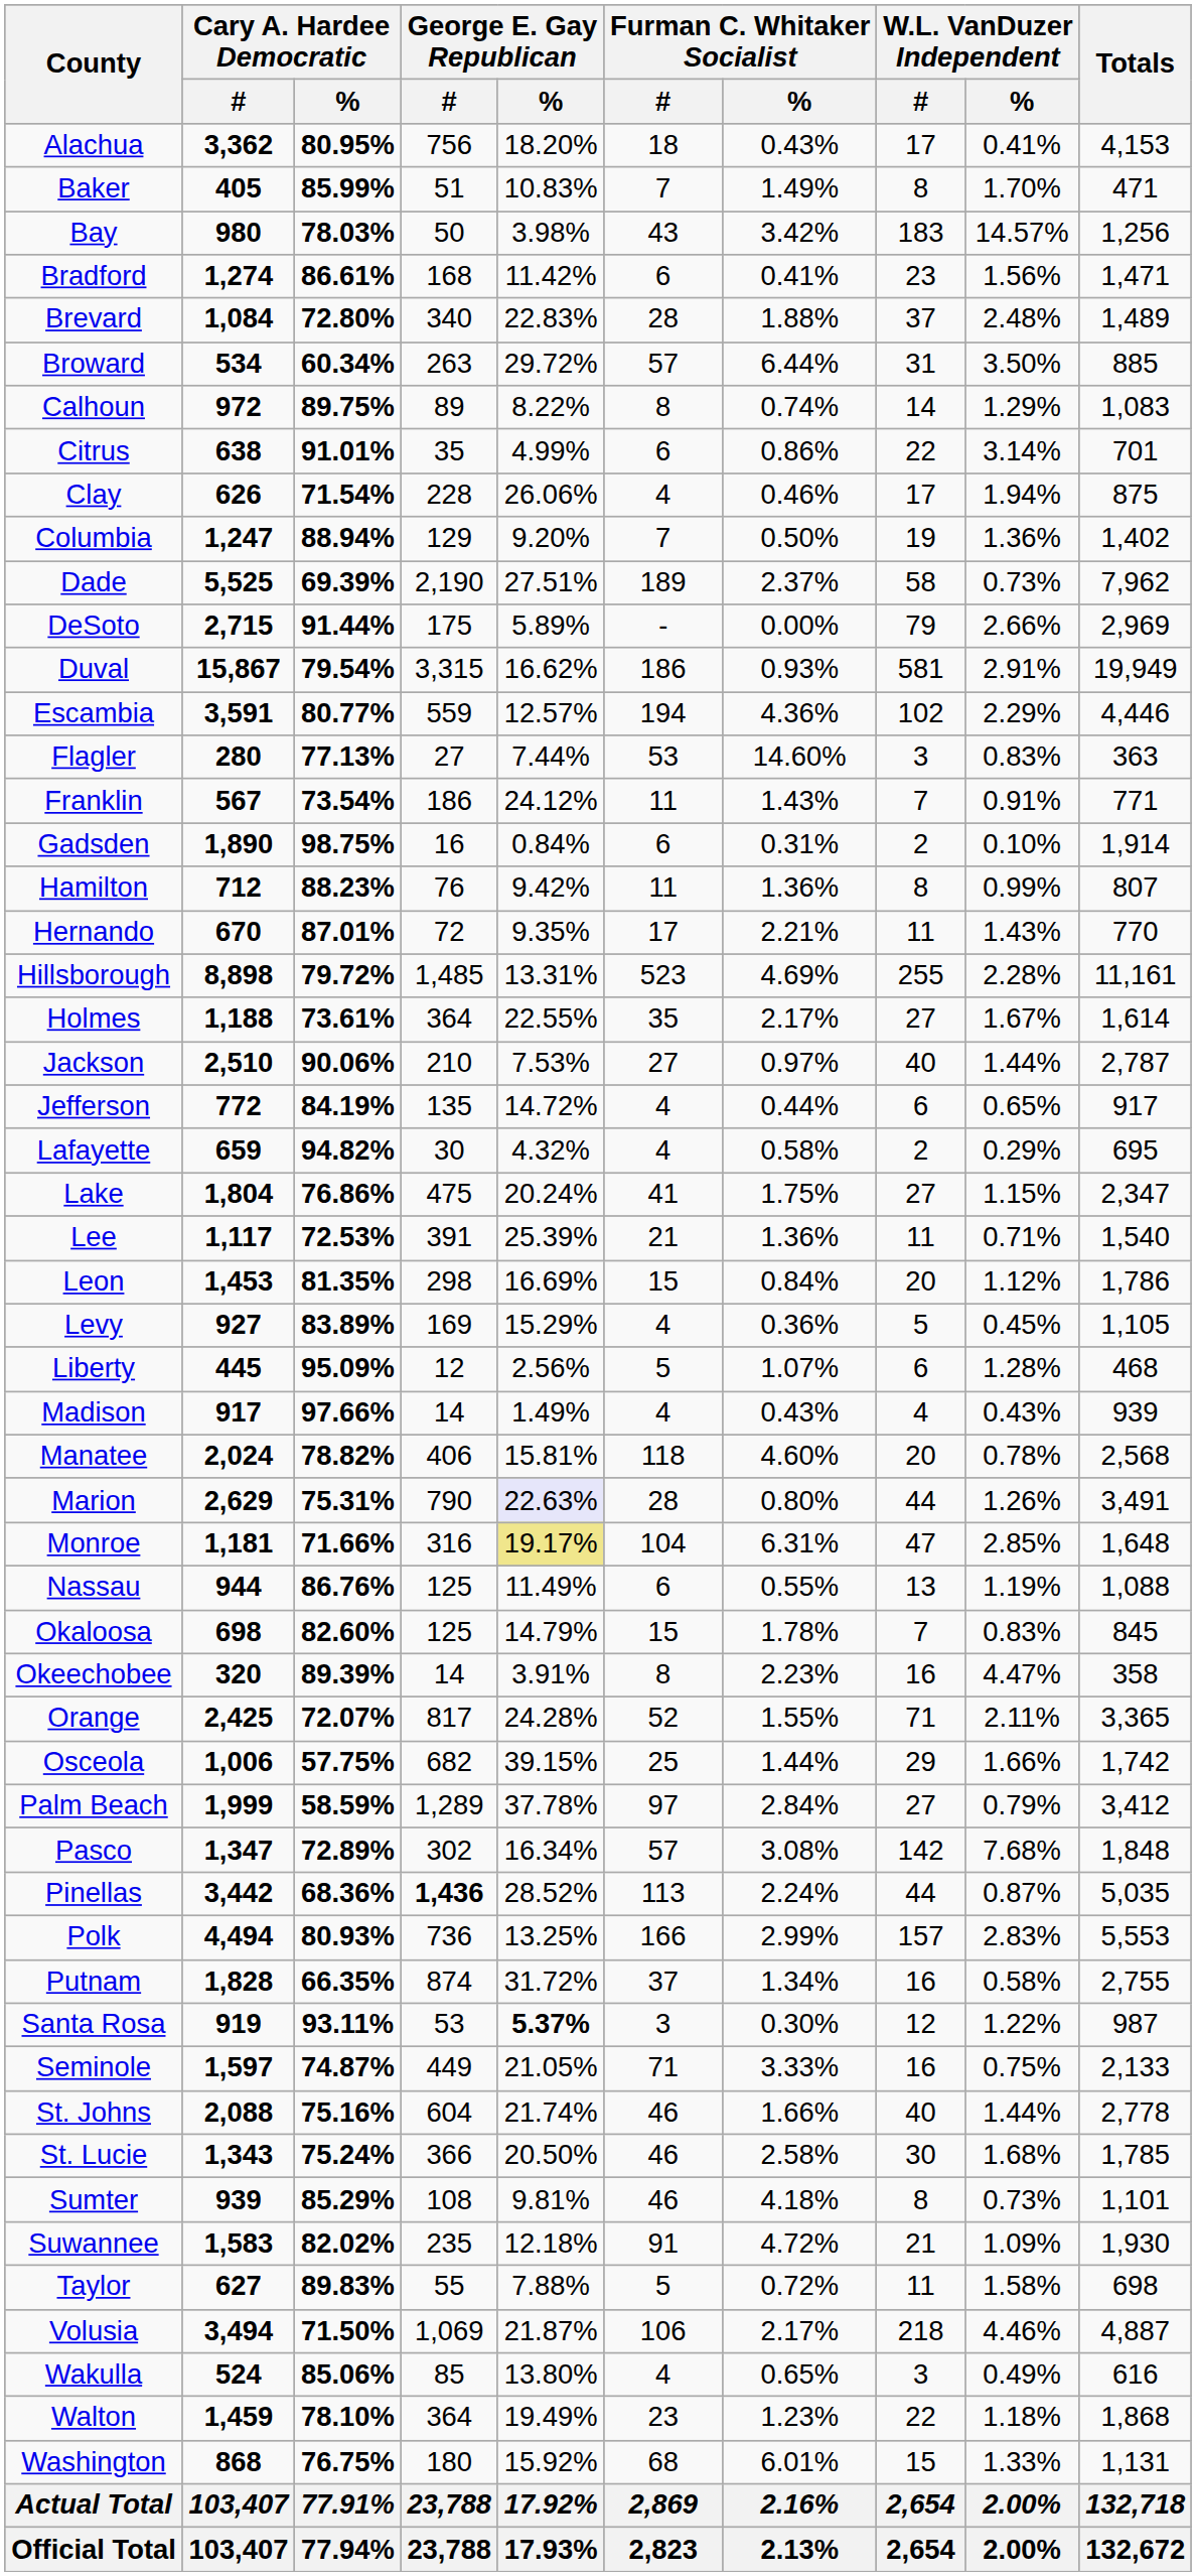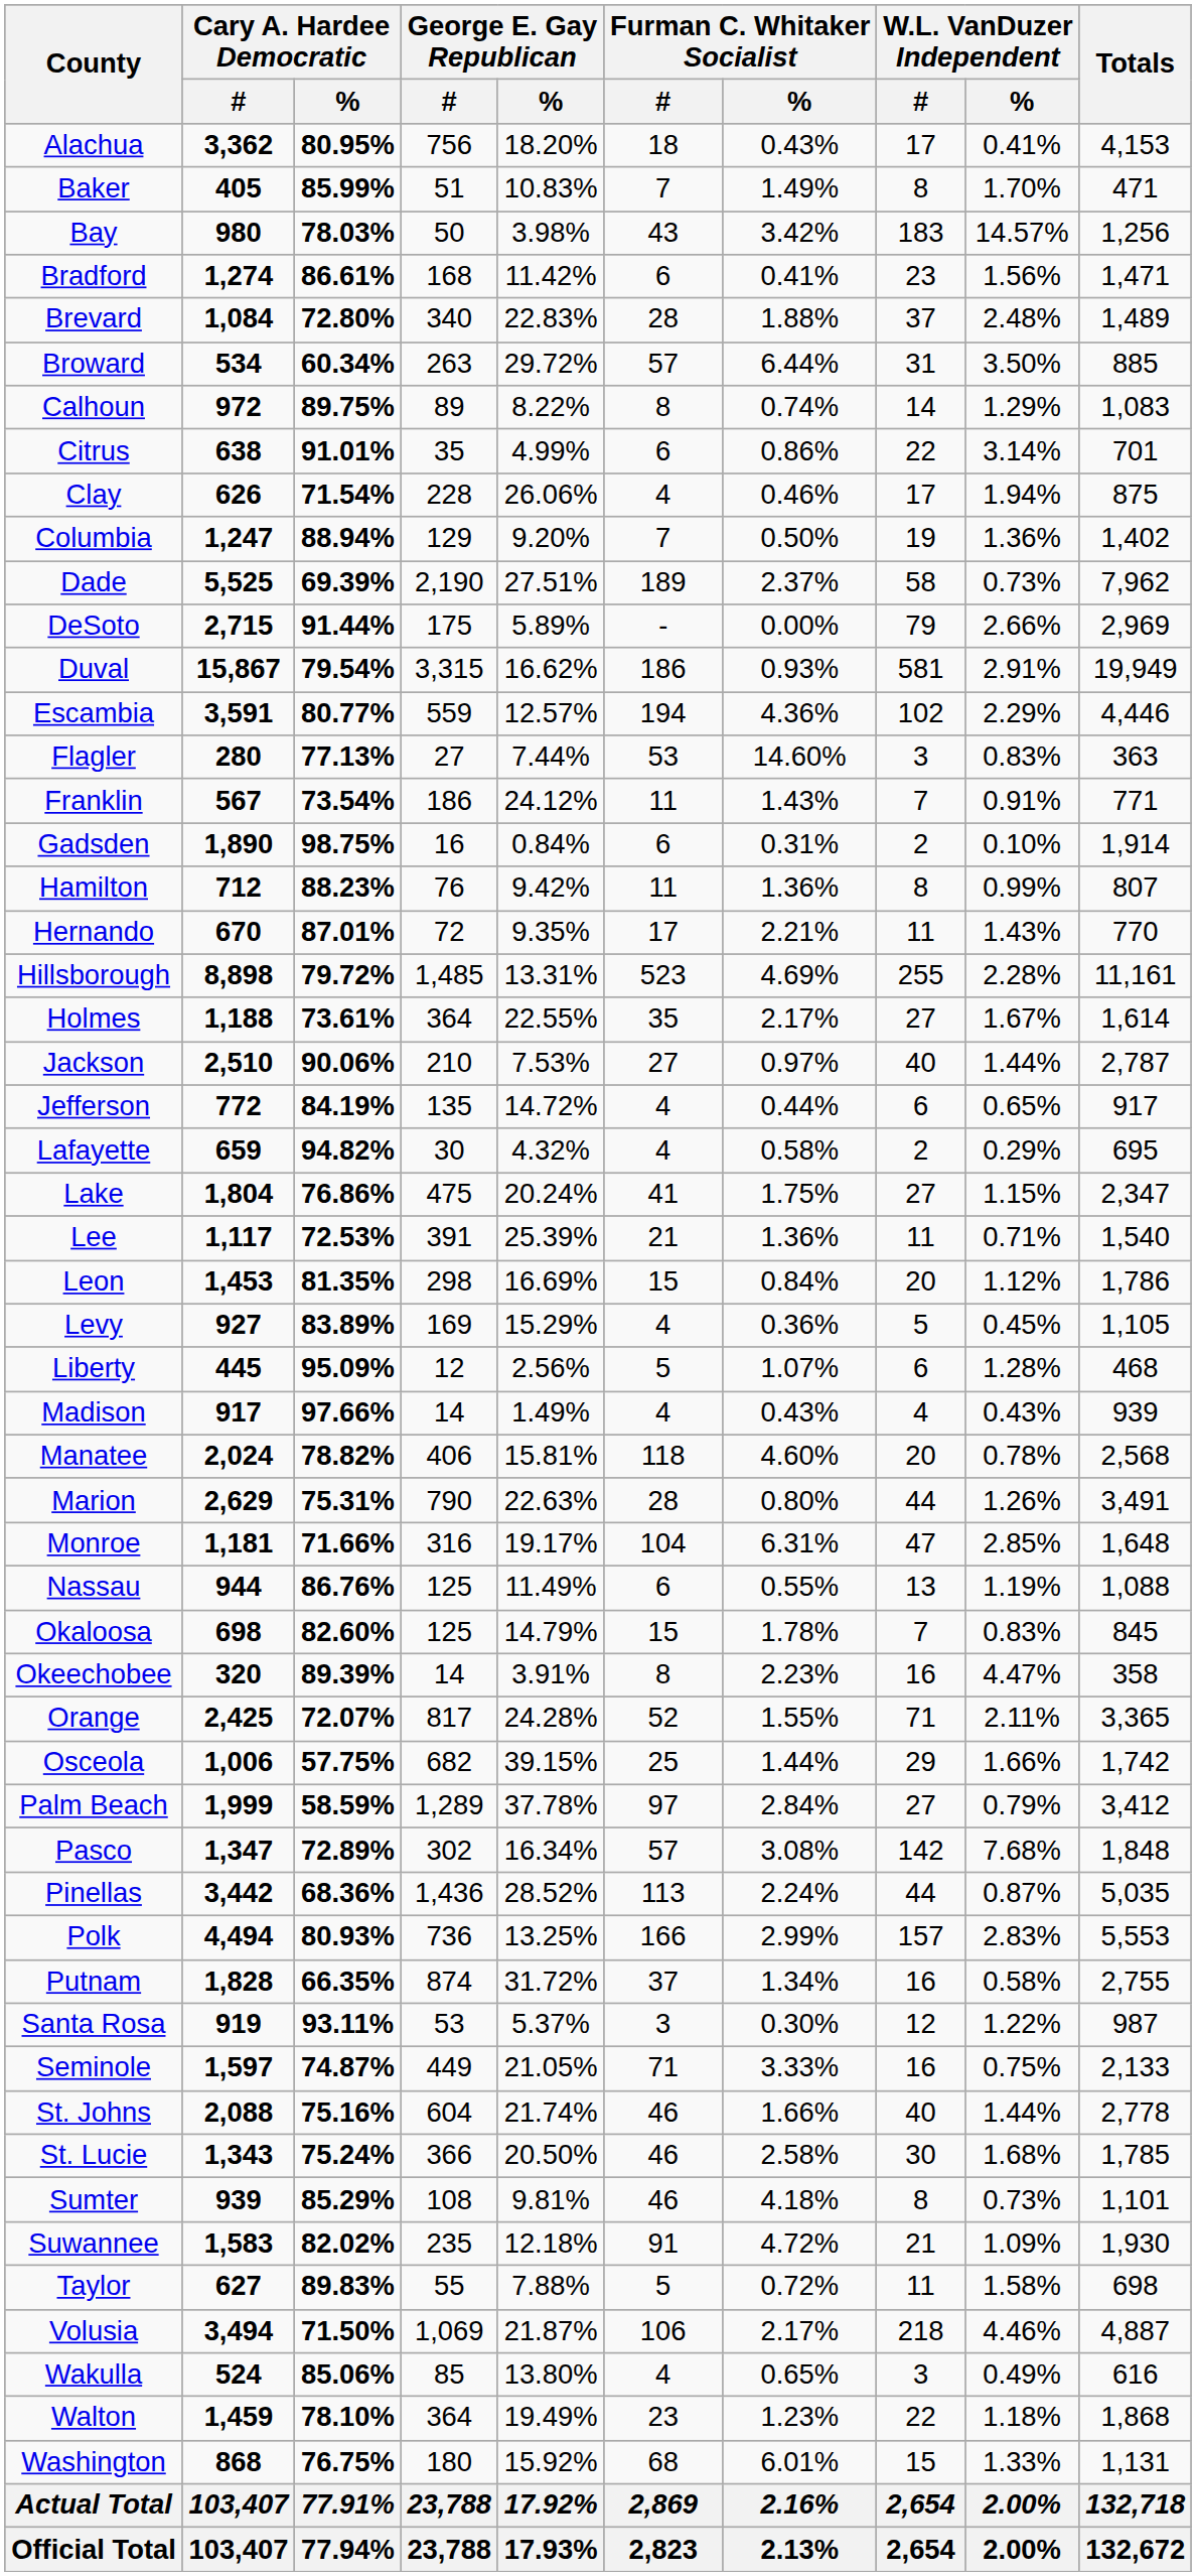Marion | George E. Gay Republican / %: lavender background -> no background
Monroe | George E. Gay Republican / %: khaki background -> no background
Pinellas | George E. Gay Republican / #: bold -> normal
Santa Rosa | George E. Gay Republican / %: bold -> normal
